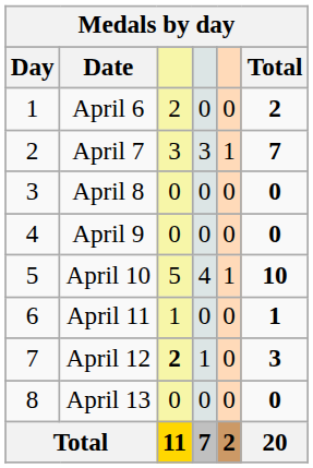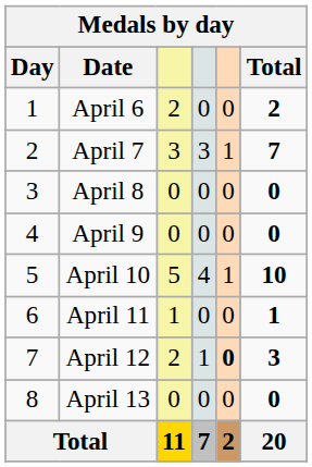April 12 | column 3: bold -> normal
April 12 | column 5: normal -> bold
